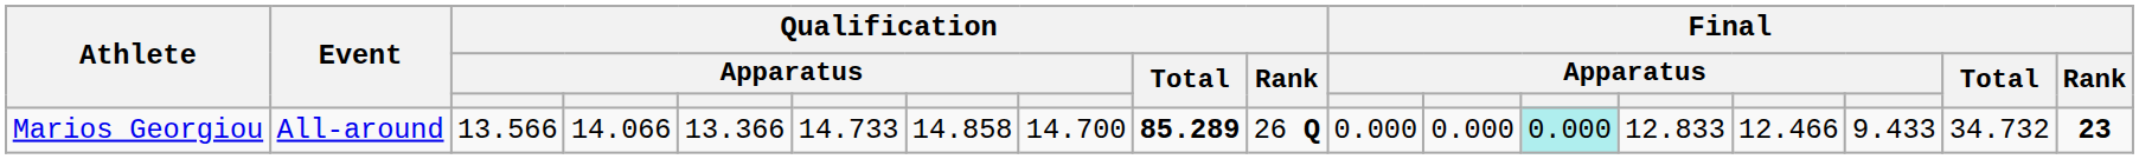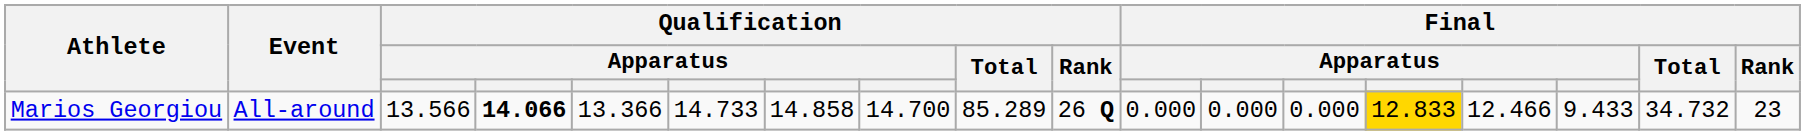row 4 | column 4: normal -> bold
row 4 | Qualification / Total: bold -> normal
row 4 | column 13: paleturquoise background -> no background
row 4 | column 14: no background -> gold background
row 4 | Final / Rank: bold -> normal
